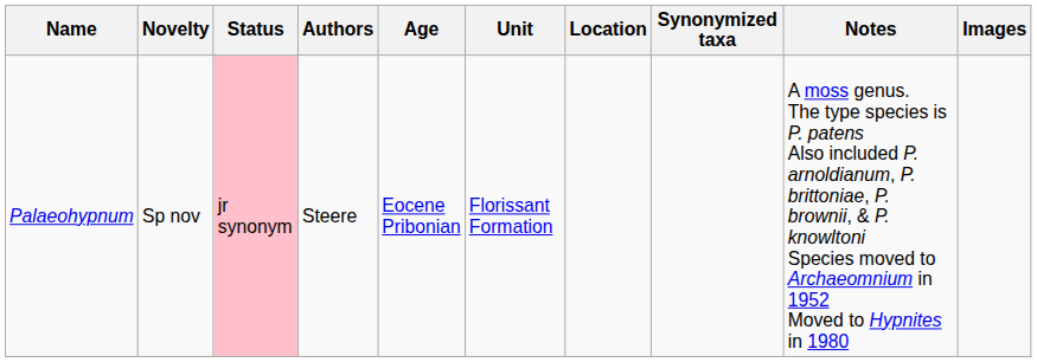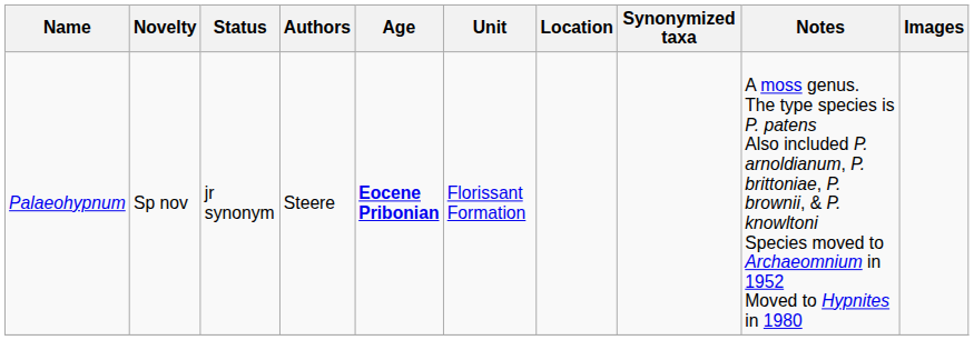Palaeohypnum | Status: pink background -> no background
Palaeohypnum | Age: normal -> bold
